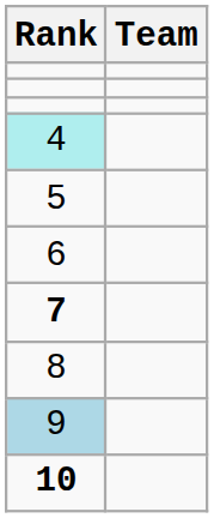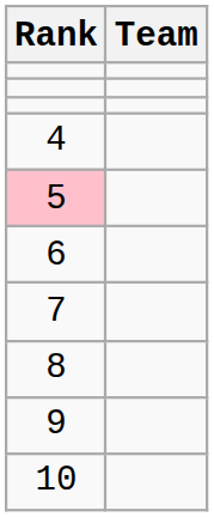row 5 | Rank: paleturquoise background -> no background
row 6 | Rank: no background -> pink background
row 8 | Rank: bold -> normal
row 10 | Rank: lightblue background -> no background
row 11 | Rank: bold -> normal
